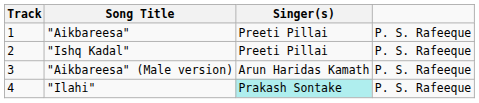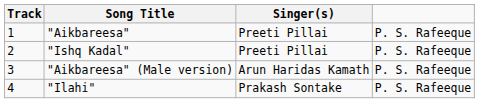"Ilahi" | Singer(s): paleturquoise background -> no background
